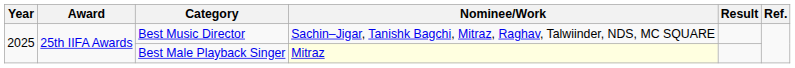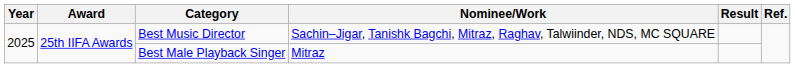Best Male Playback Singer | Nominee/Work: lightyellow background -> no background
